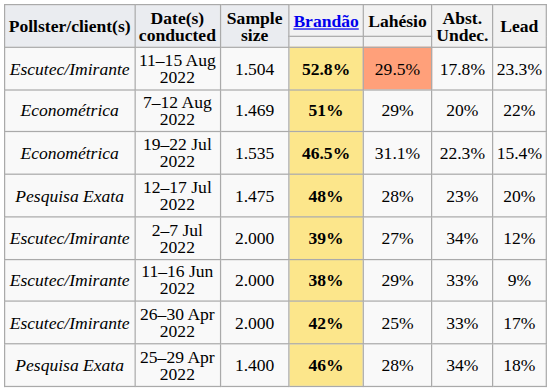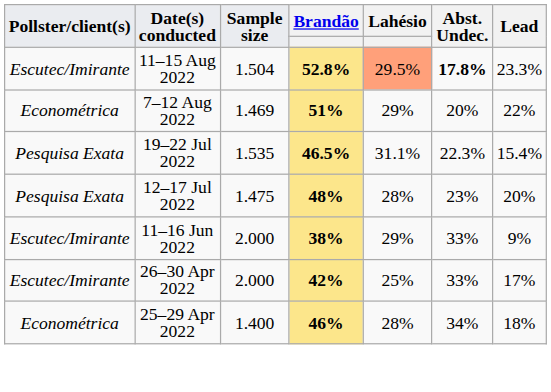11–15 Aug 2022 | Abst. Undec.: normal -> bold
19–22 Jul 2022 | Pollster/client(s): Econométrica -> Pesquisa Exata
- row: Escutec/Imirante | 2–7 Jul 2022 | 2.000 | 39% | 27% | 34% | 12%
25–29 Apr 2022 | Pollster/client(s): Pesquisa Exata -> Econométrica
